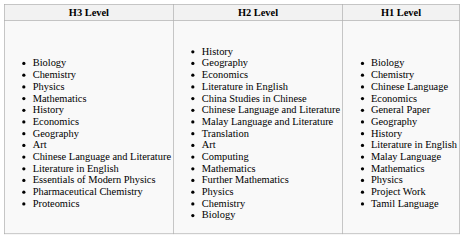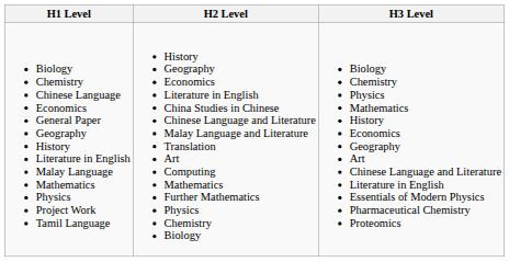columns swapped: H1 Level <-> H3 Level
